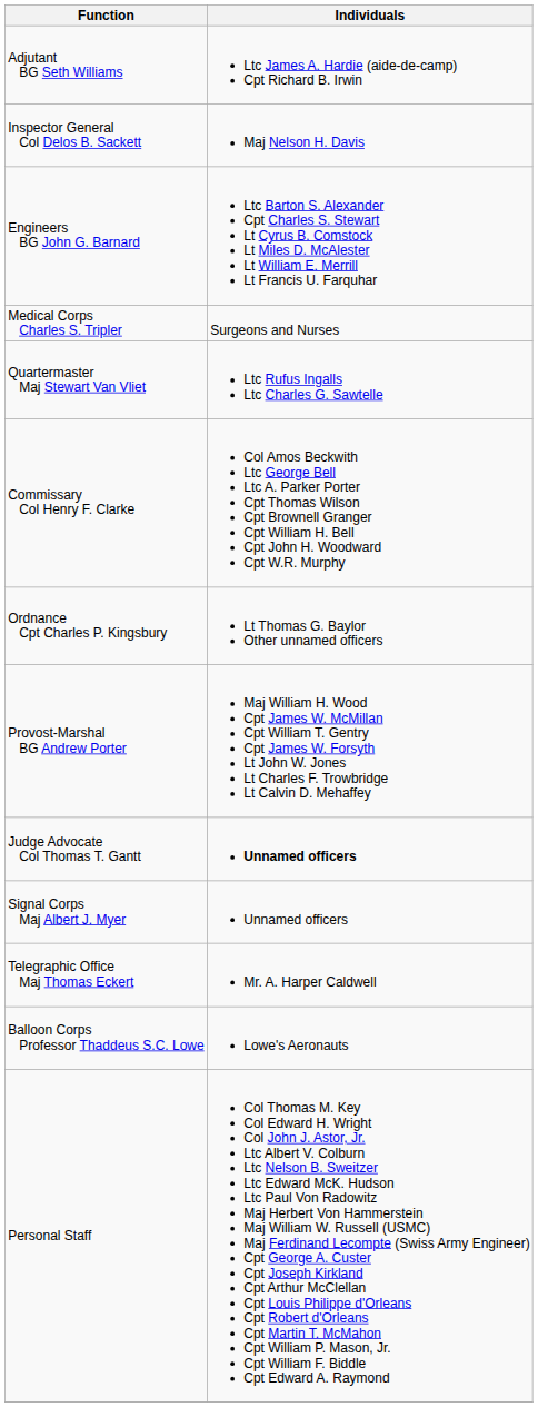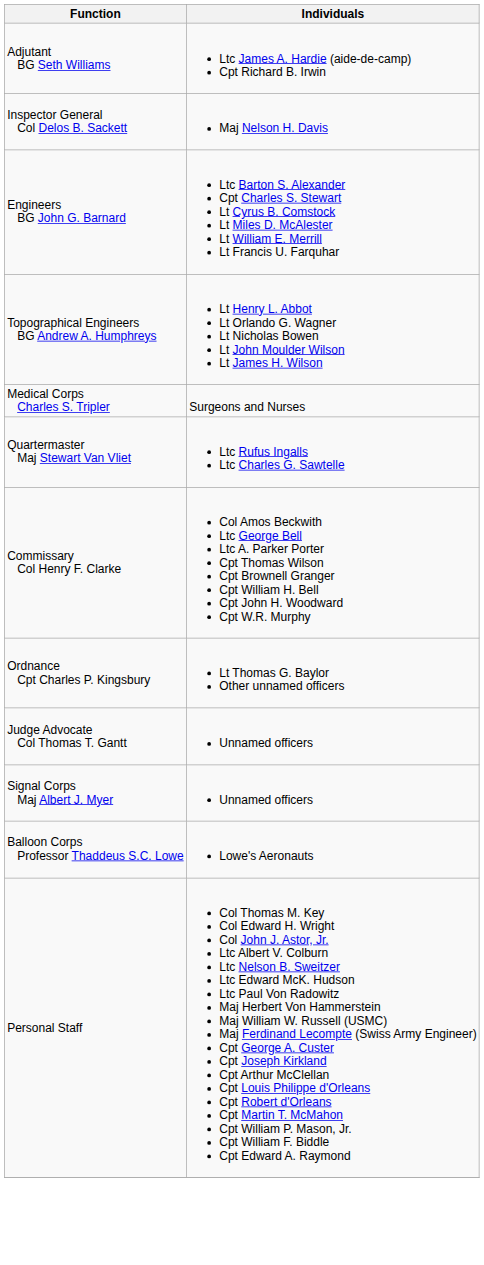+ row: Topographical Engineers BG Andrew A. Humphreys | Lt Henry L. Abbot Lt Orlando G. Wagner Lt Nicholas Bowen Lt John Moulder Wilson Lt James H. Wilson
- row: Provost-Marshal BG Andrew Porter | Maj William H. Wood Cpt James W. McMillan Cpt William T. Gentry Cpt James W. Forsyth Lt John W. Jones Lt Charles F. Trowbridge Lt Calvin D. Mehaffey
Judge Advocate Col Thomas T. Gantt | Individuals: bold -> normal
- row: Telegraphic Office Maj Thomas Eckert | Mr. A. Harper Caldwell
